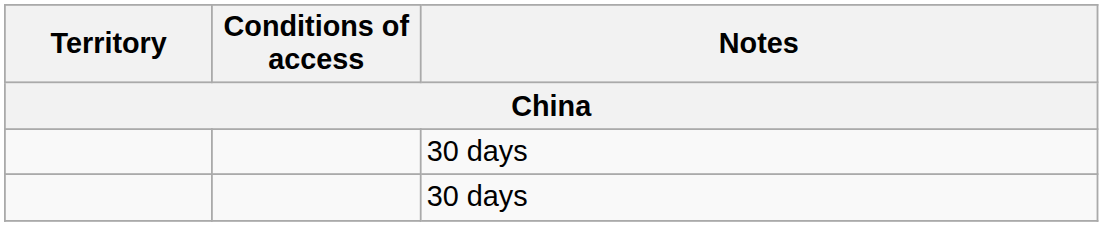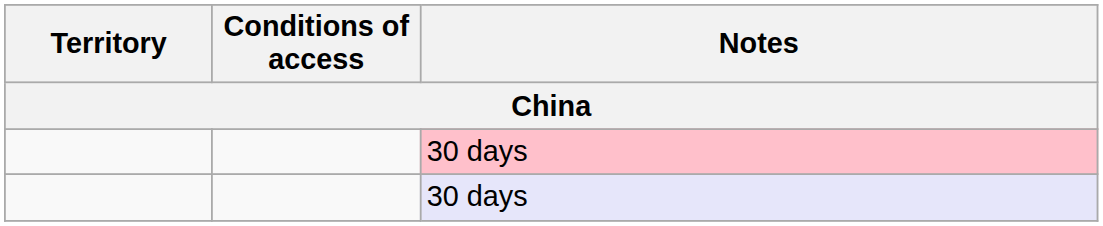row 3 | Notes: no background -> pink background
row 4 | Notes: no background -> lavender background
